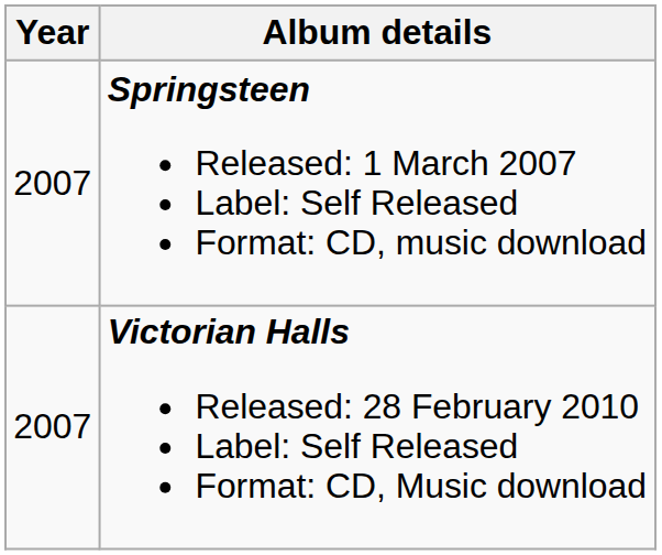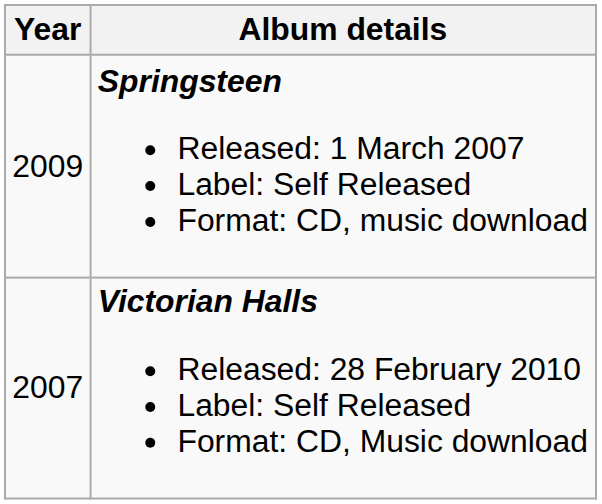row 2 | Year: 2007 -> 2009
